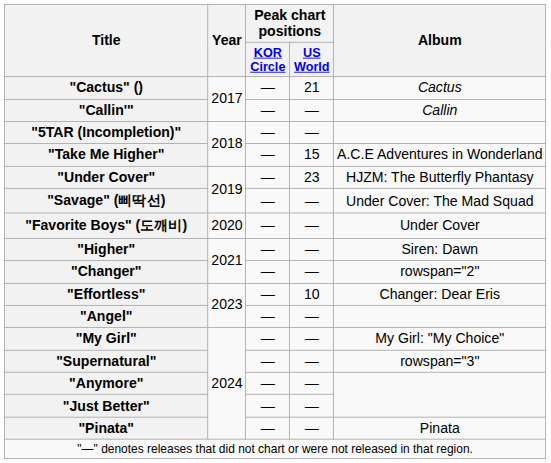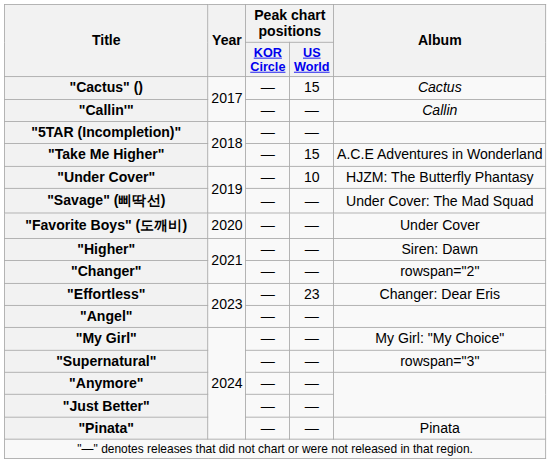"Cactus" () | Peak chart positions / US World: 21 -> 15
"Under Cover" | Peak chart positions / US World: 23 -> 10
"Effortless" | Peak chart positions / US World: 10 -> 23
